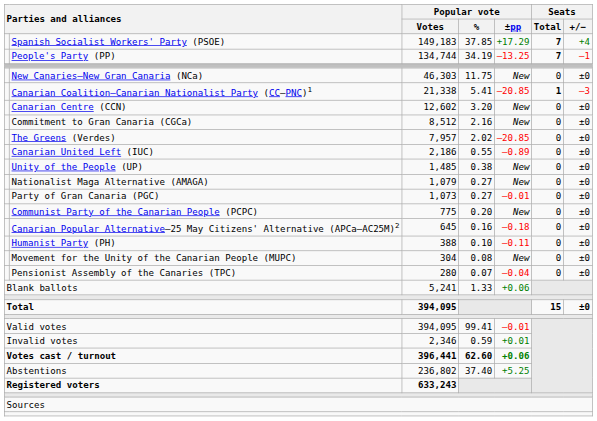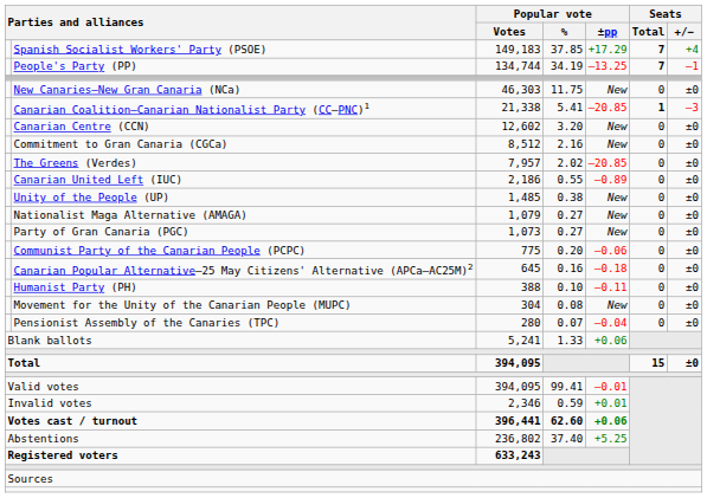Party of Gran Canaria (PGC) | Popular vote / ±pp: –0.01 -> New
Communist Party of the Canarian People (PCPC) | Popular vote / ±pp: New -> –0.06
